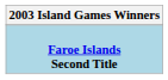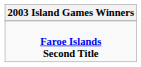row 2 | column 1: lightblue background -> no background
